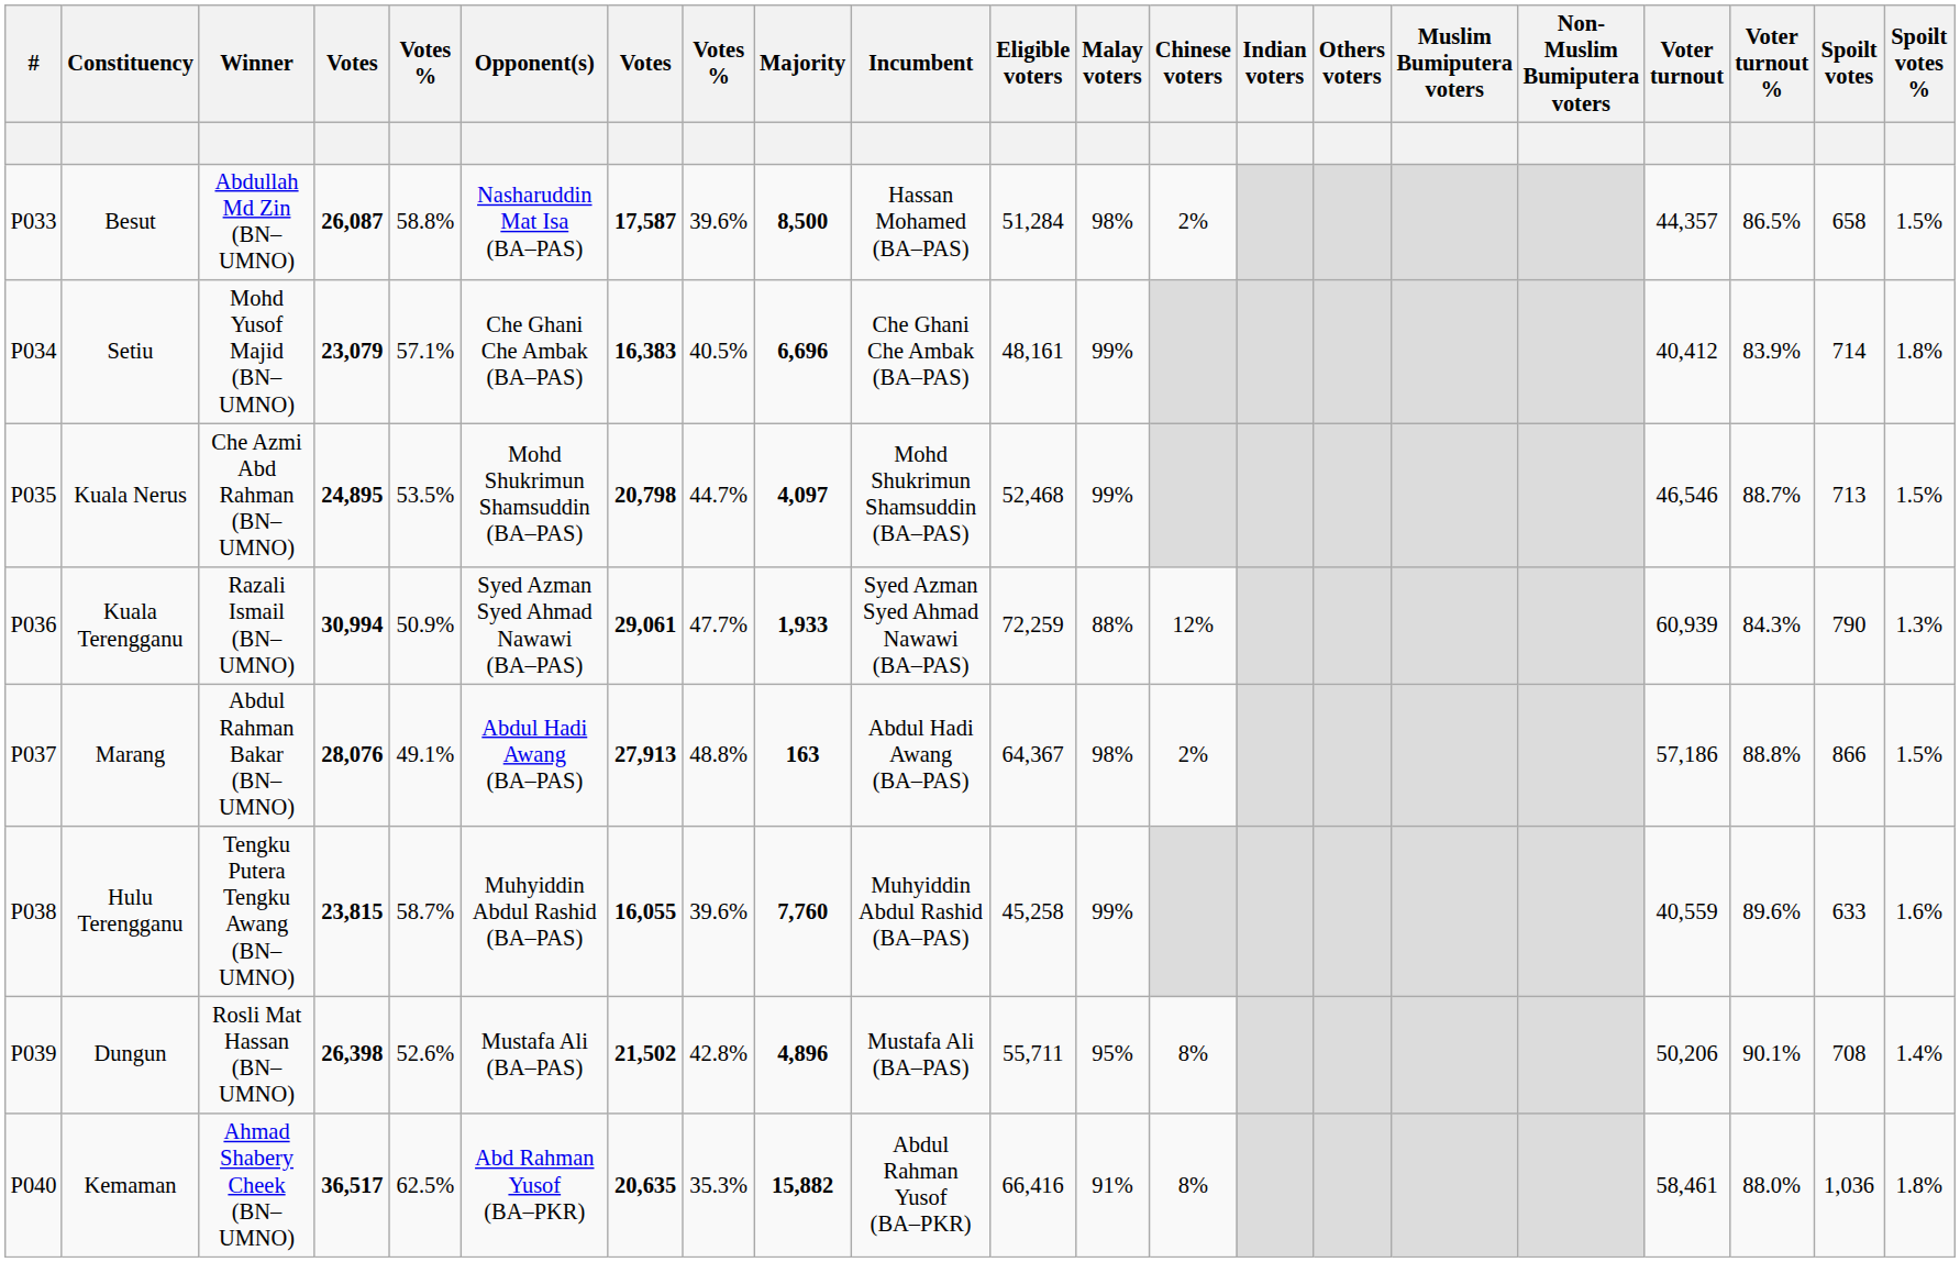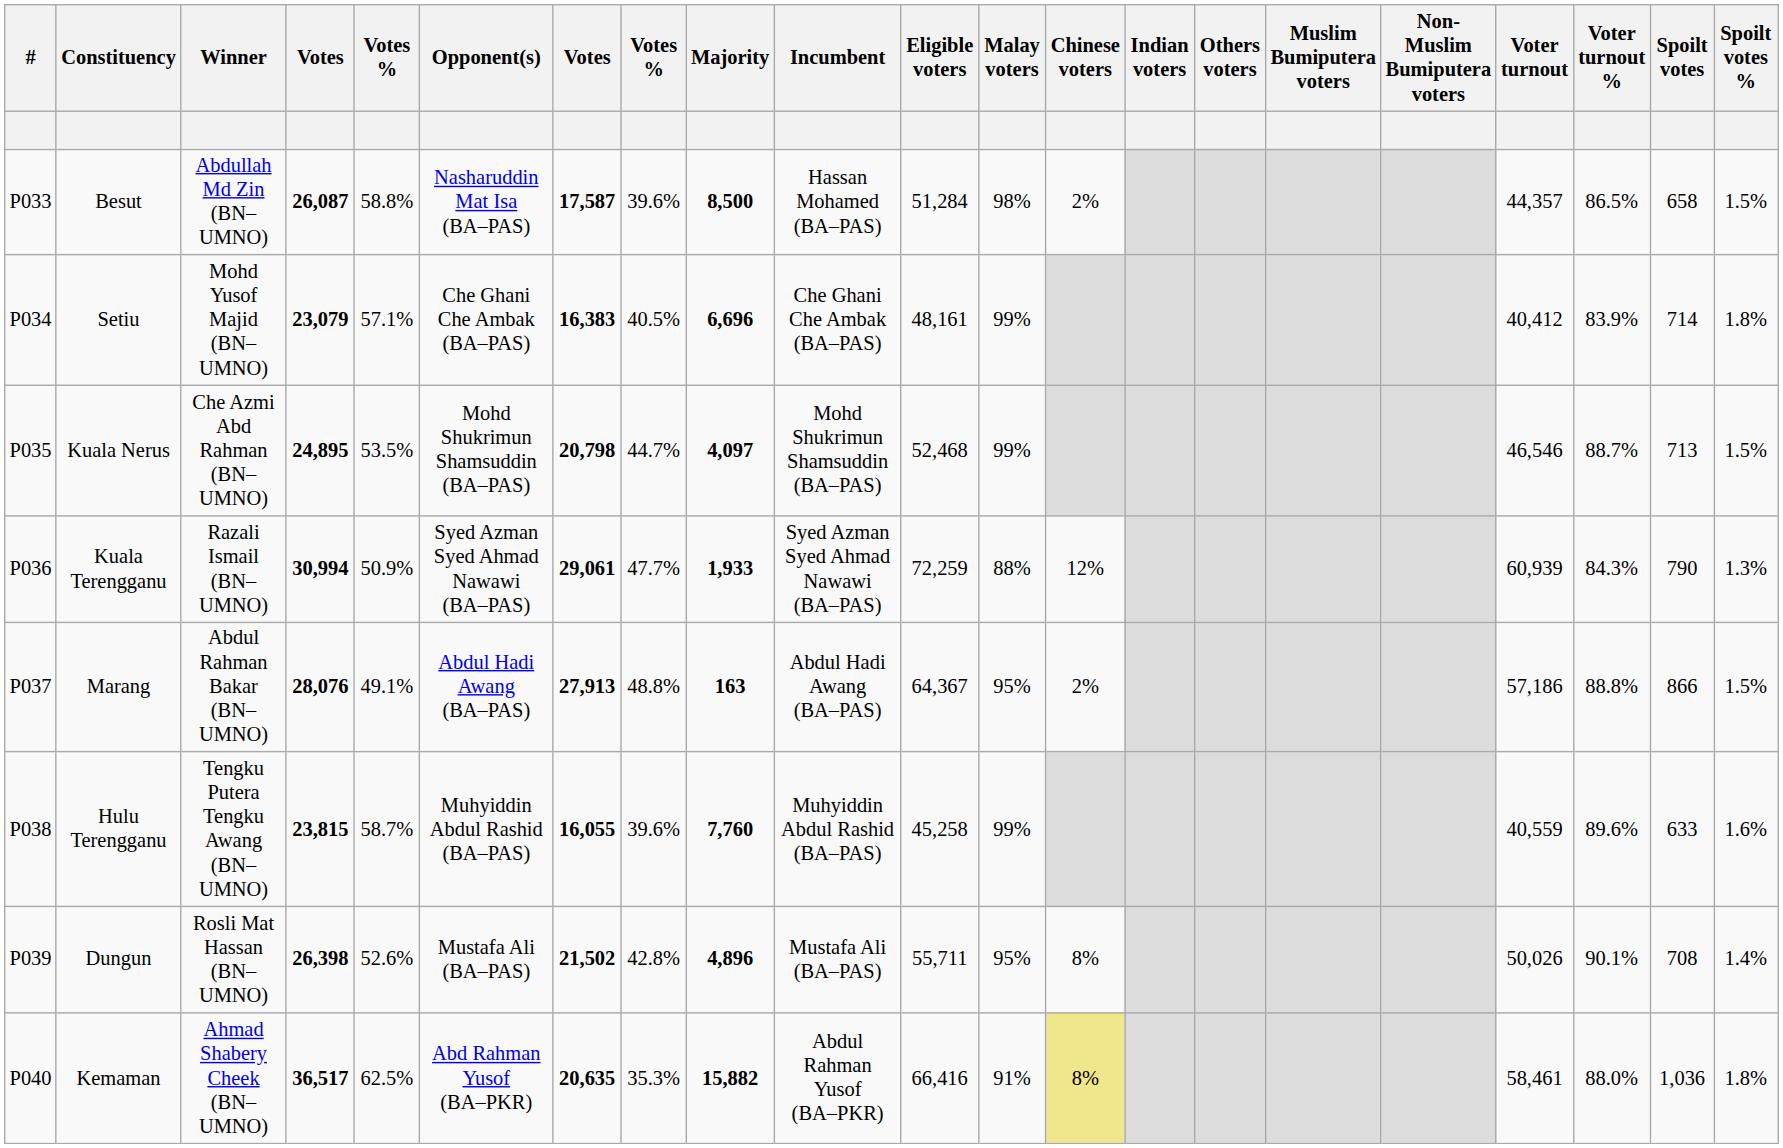Marang | Malay voters: 98% -> 95%
Dungun | Voter turnout: 50,206 -> 50,026
Kemaman | Chinese voters: no background -> khaki background
